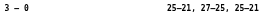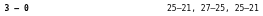row 1 | column 2: bold -> normal
